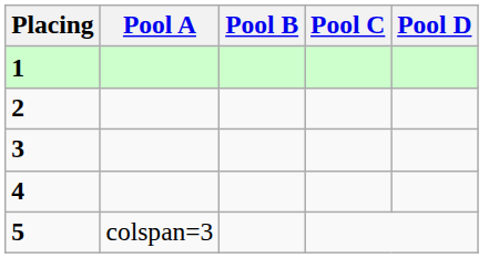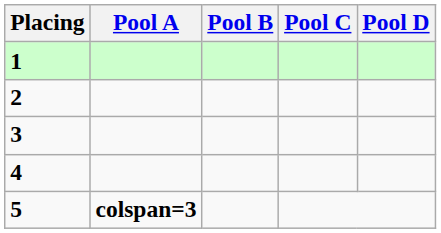5 | Pool A: normal -> bold
